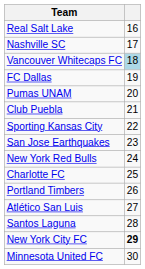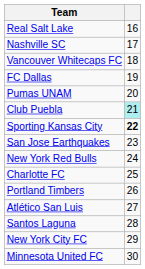Vancouver Whitecaps FC | column 2: lightblue background -> no background
Club Puebla | column 2: no background -> paleturquoise background
Sporting Kansas City | column 2: normal -> bold
New York City FC | column 2: bold -> normal
